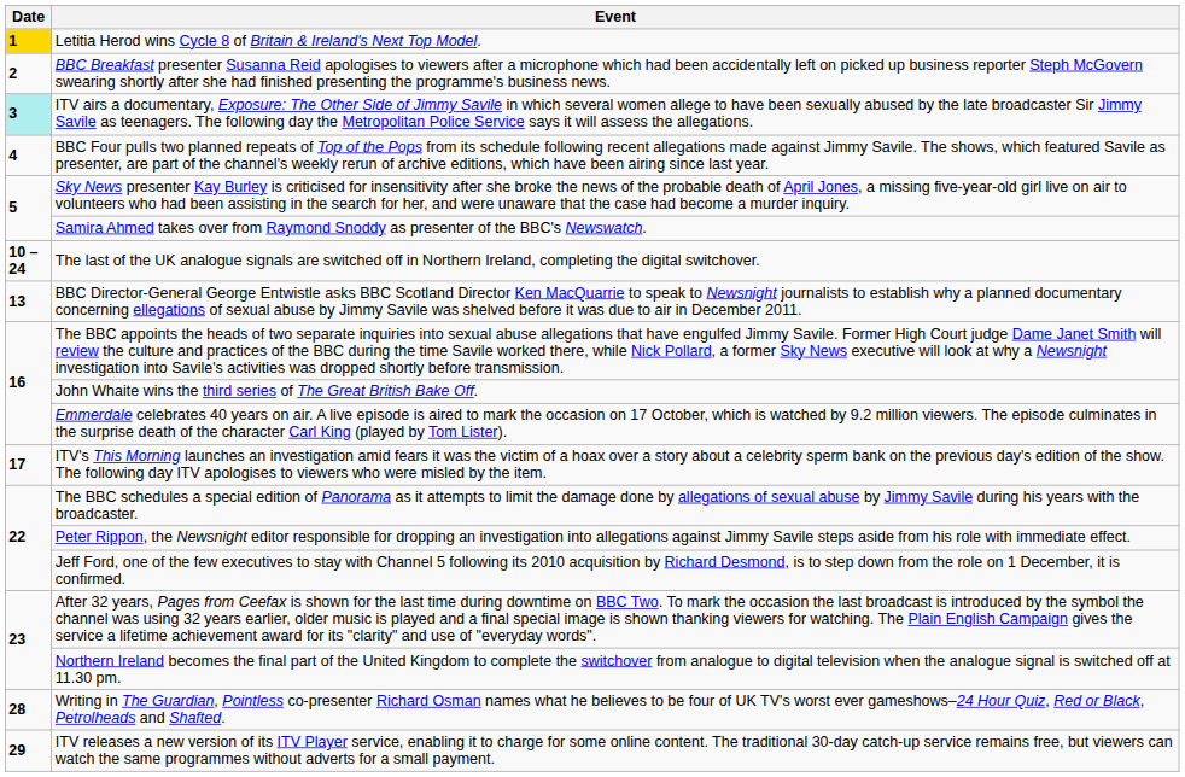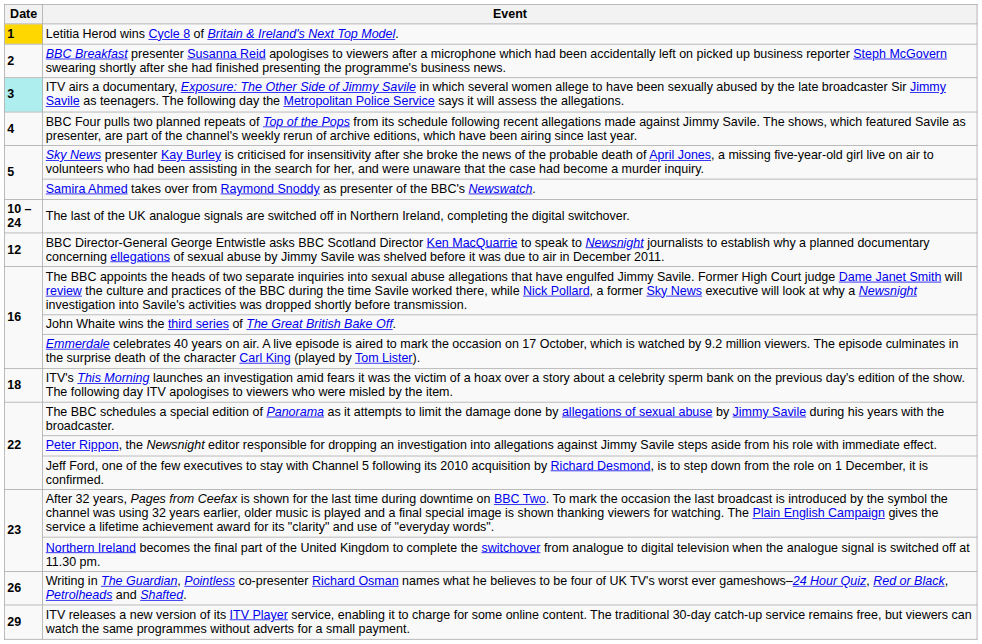row 9 | Date: 13 -> 12
row 13 | Date: 17 -> 18
row 19 | Date: 28 -> 26
